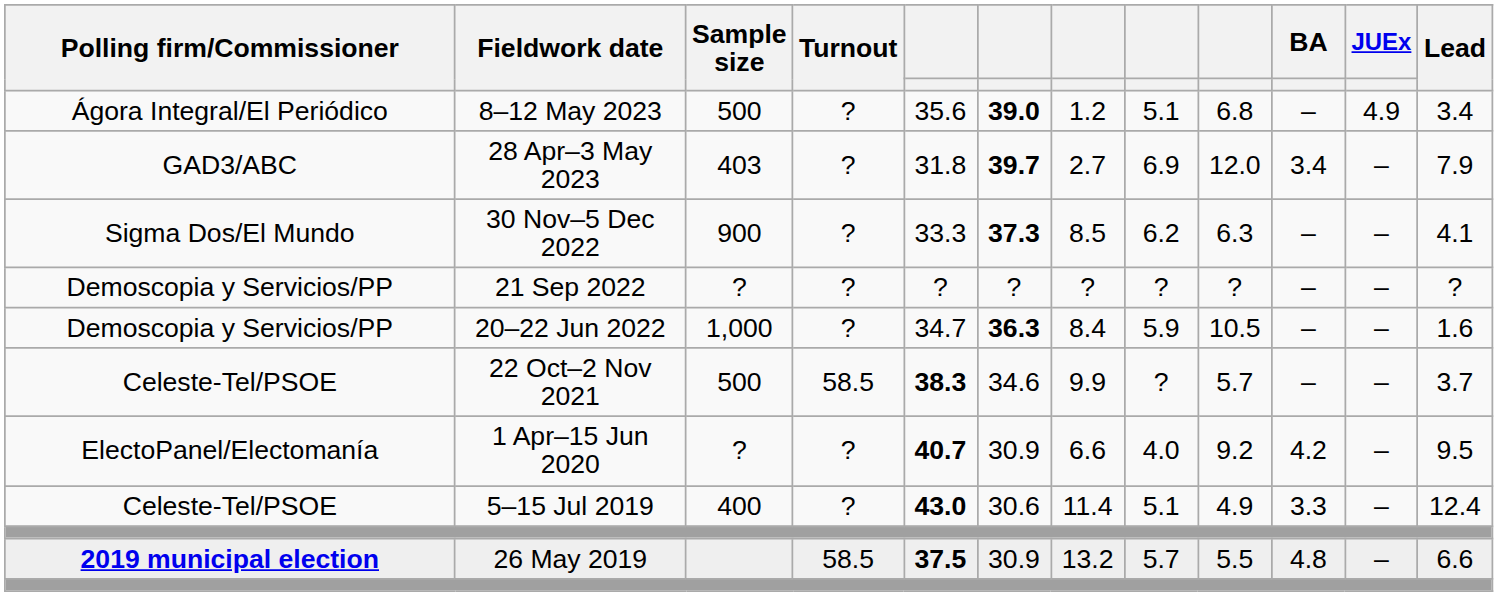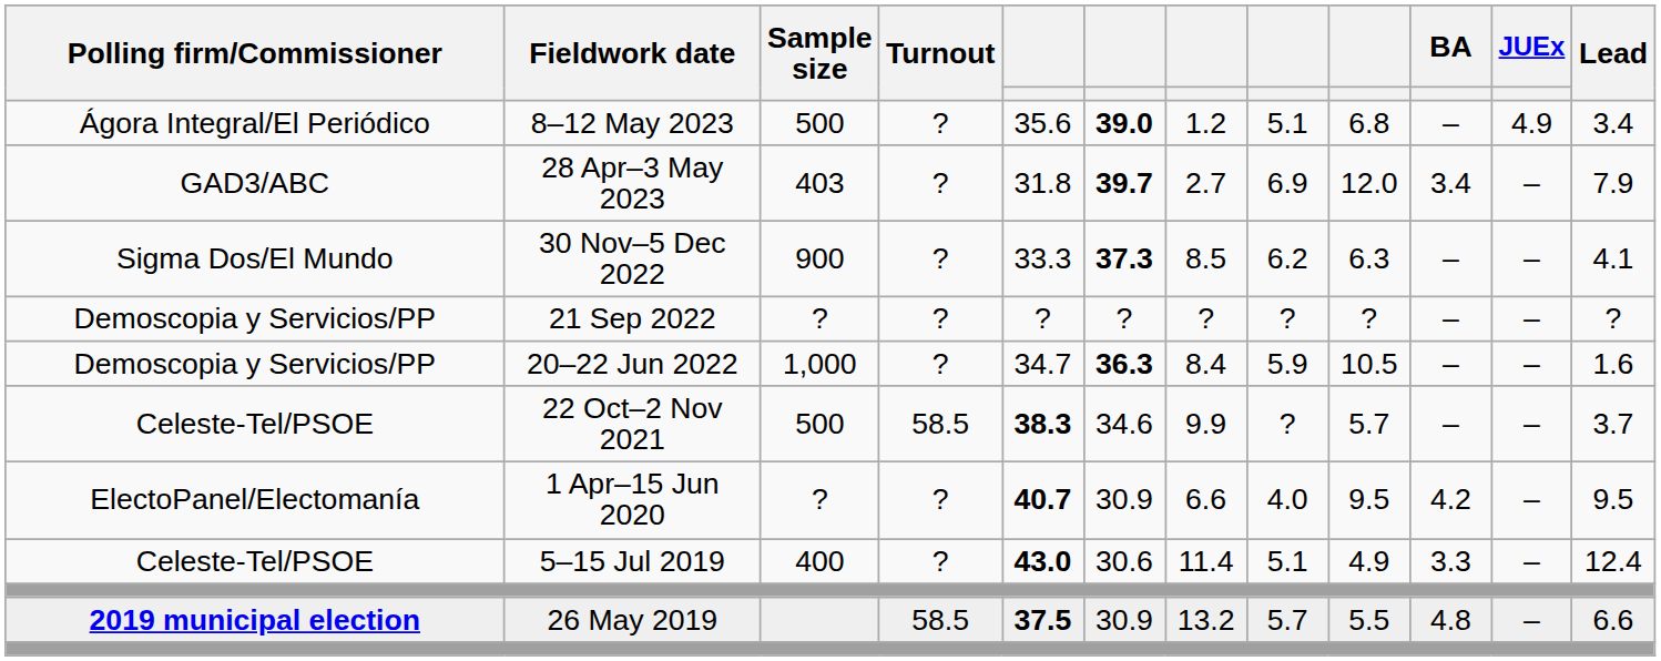1 Apr–15 Jun 2020 | column 9: 9.2 -> 9.5
